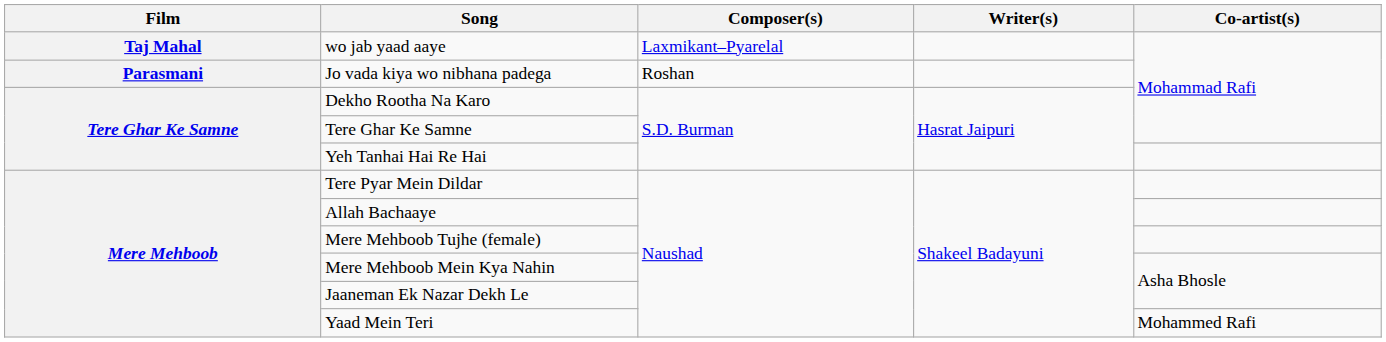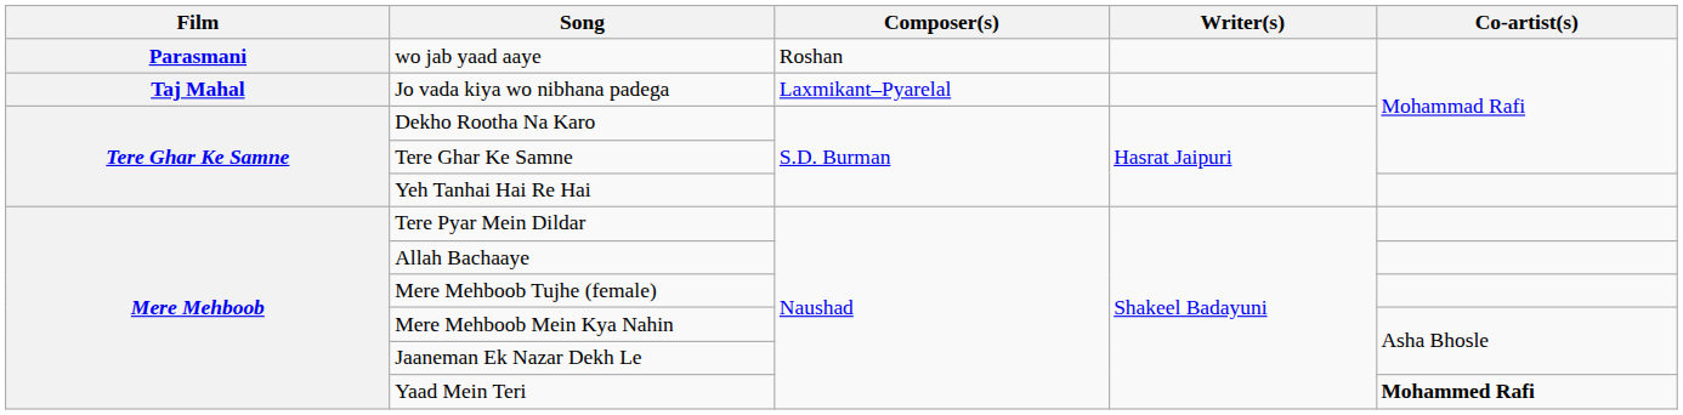wo jab yaad aaye | Film: Taj Mahal -> Parasmani
wo jab yaad aaye | Composer(s): Laxmikant–Pyarelal -> Roshan
Jo vada kiya wo nibhana padega | Film: Parasmani -> Taj Mahal
Jo vada kiya wo nibhana padega | Composer(s): Roshan -> Laxmikant–Pyarelal
Yaad Mein Teri | Co-artist(s): normal -> bold
